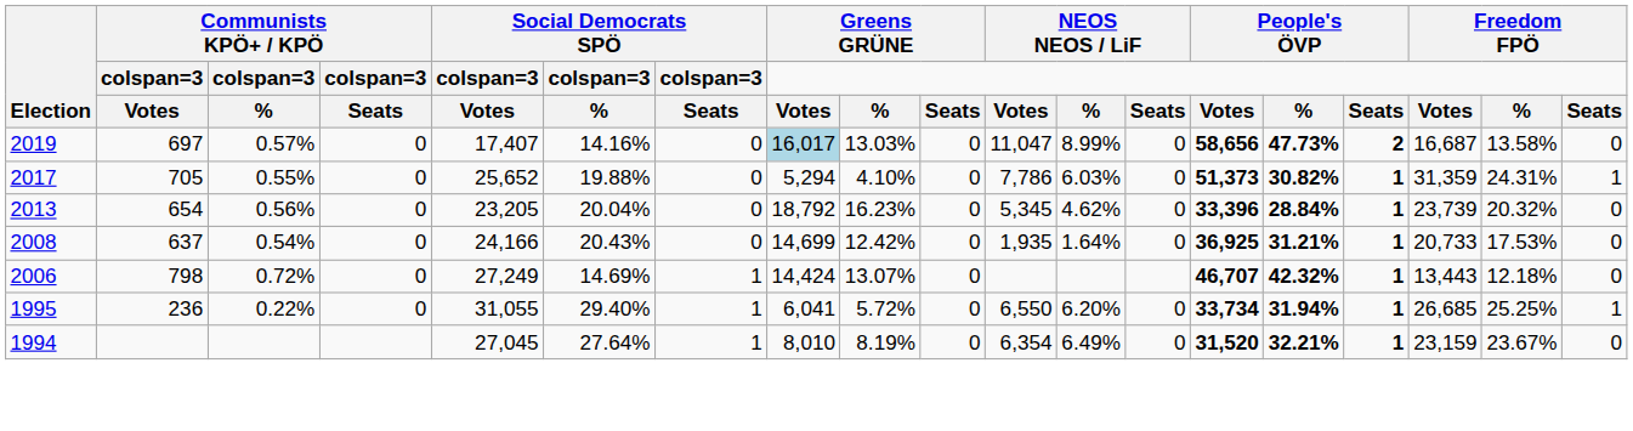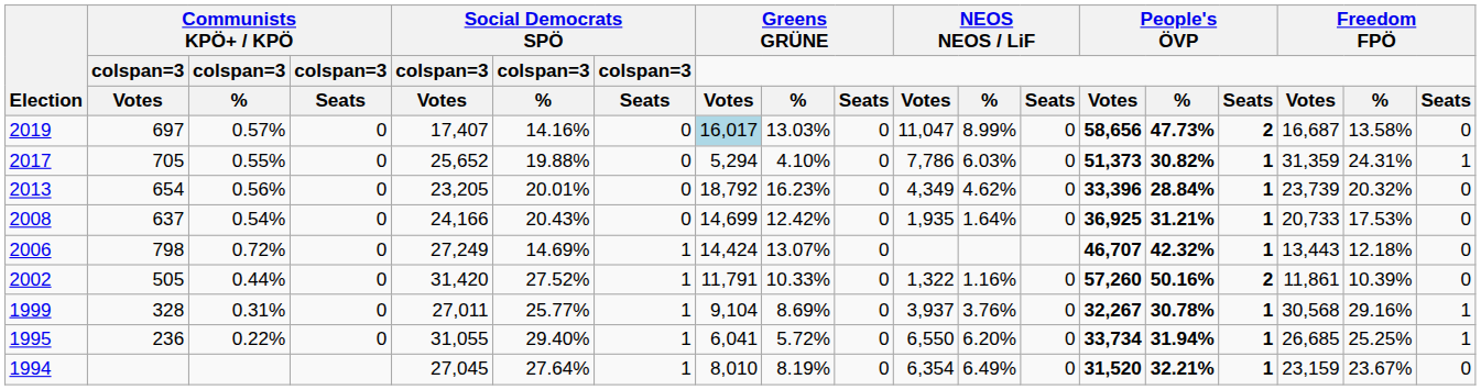2013 | Social Democrats SPÖ / colspan=3 / %: 20.04% -> 20.01%
2013 | NEOS NEOS / LiF / Votes: 5,345 -> 4,349
+ row: 2002 | 505 | 0.44% | 0 | 31,420 | 27.52% | 1 | 11,791 | 10.33% | 0 | 1,322 | 1.16% | 0 | 57,260 | 50.16% | 2 | 11,861 | 10.39% | 0
+ row: 1999 | 328 | 0.31% | 0 | 27,011 | 25.77% | 1 | 9,104 | 8.69% | 0 | 3,937 | 3.76% | 0 | 32,267 | 30.78% | 1 | 30,568 | 29.16% | 1
